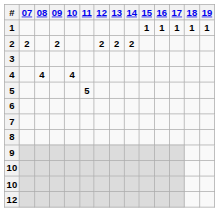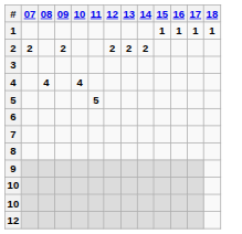- column: 19 | 1
